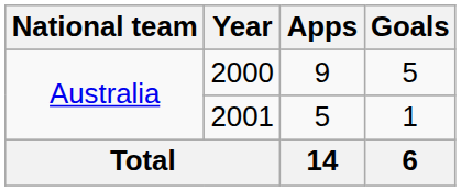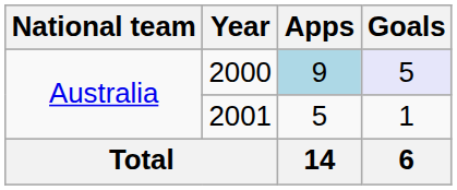2000 | Apps: no background -> lightblue background
2000 | Goals: no background -> lavender background
